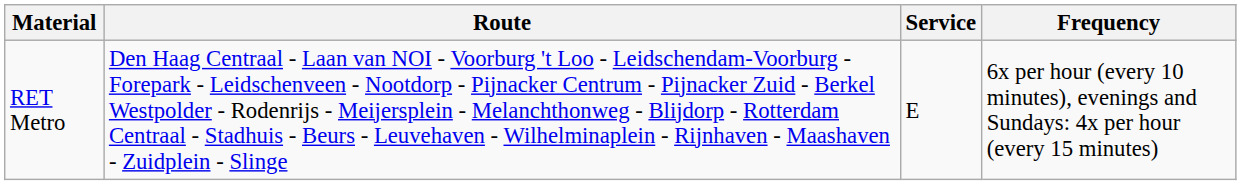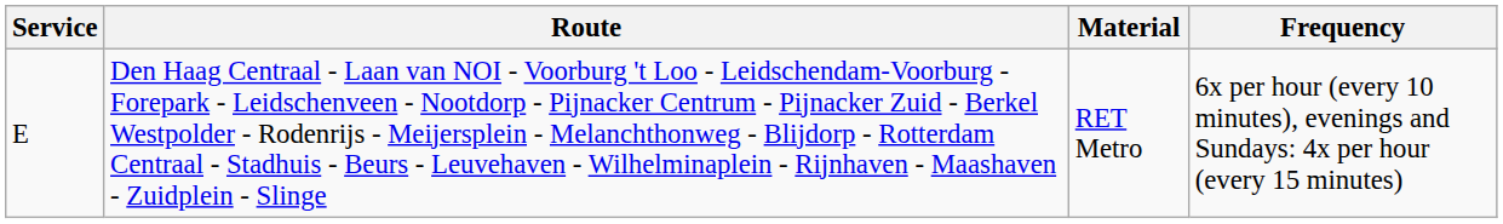columns swapped: Service <-> Material
